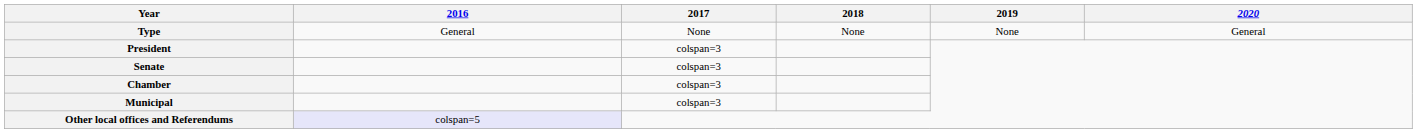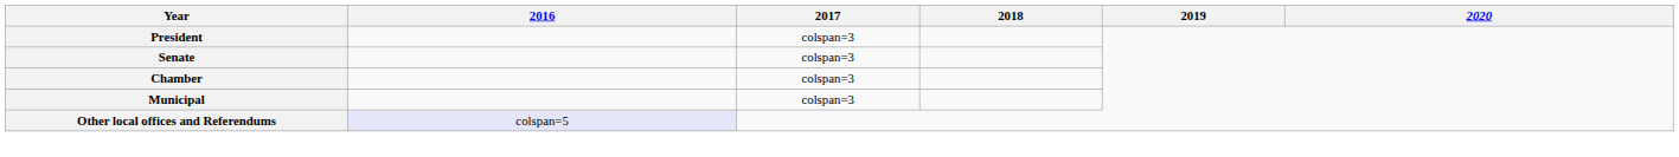- row: Type | General | None | None | None | General
